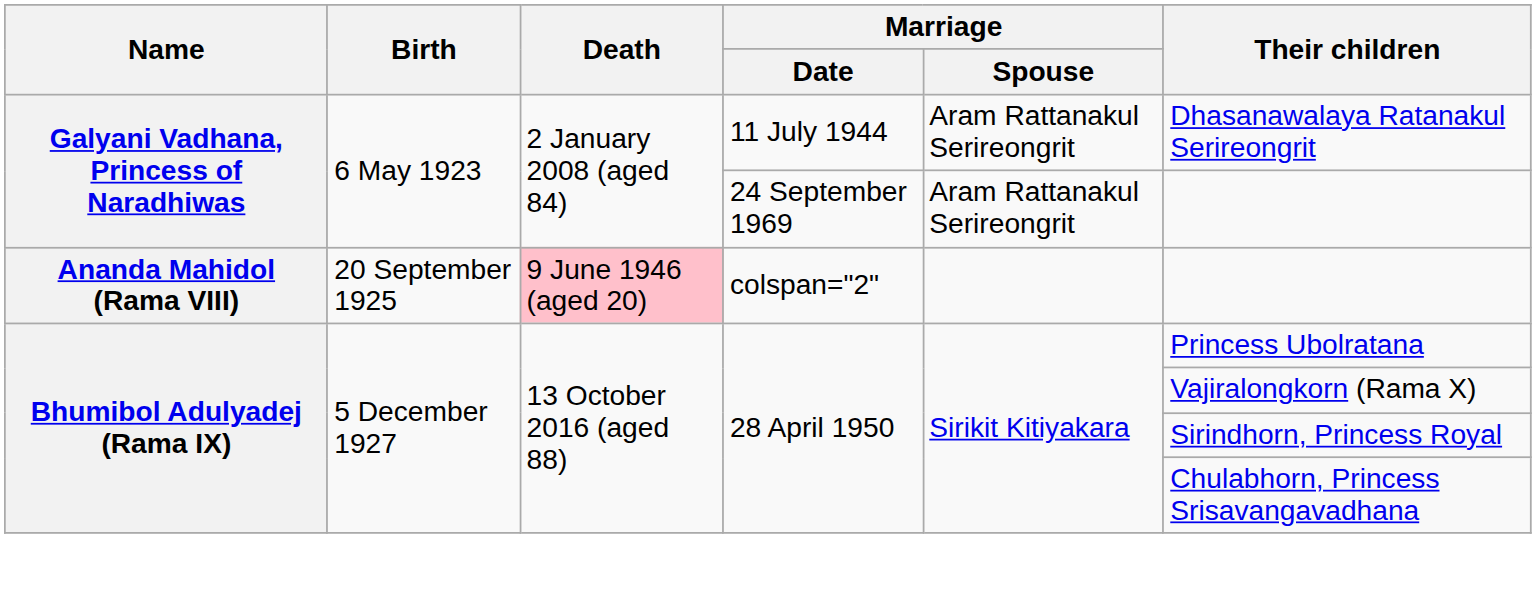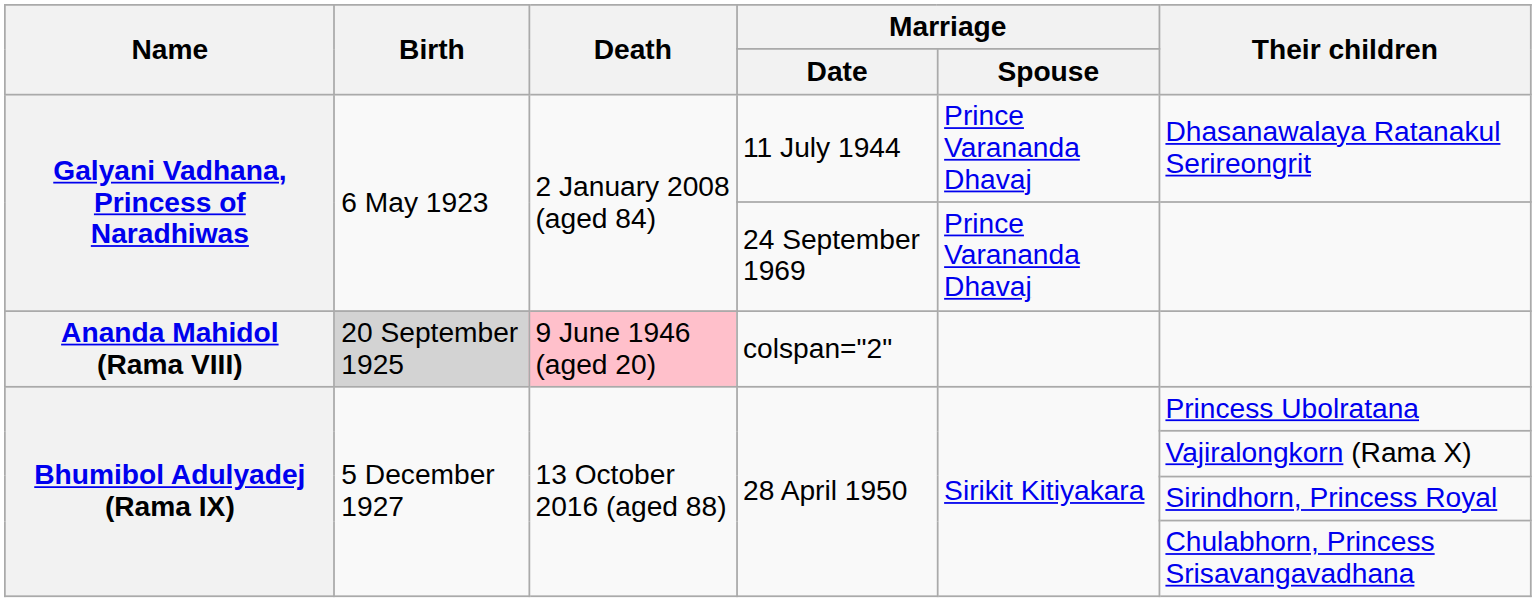11 July 1944 | Marriage / Spouse: Aram Rattanakul Serireongrit -> Prince Varananda Dhavaj
24 September 1969 | Marriage / Spouse: Aram Rattanakul Serireongrit -> Prince Varananda Dhavaj
colspan="2" | Birth: no background -> lightgrey background
